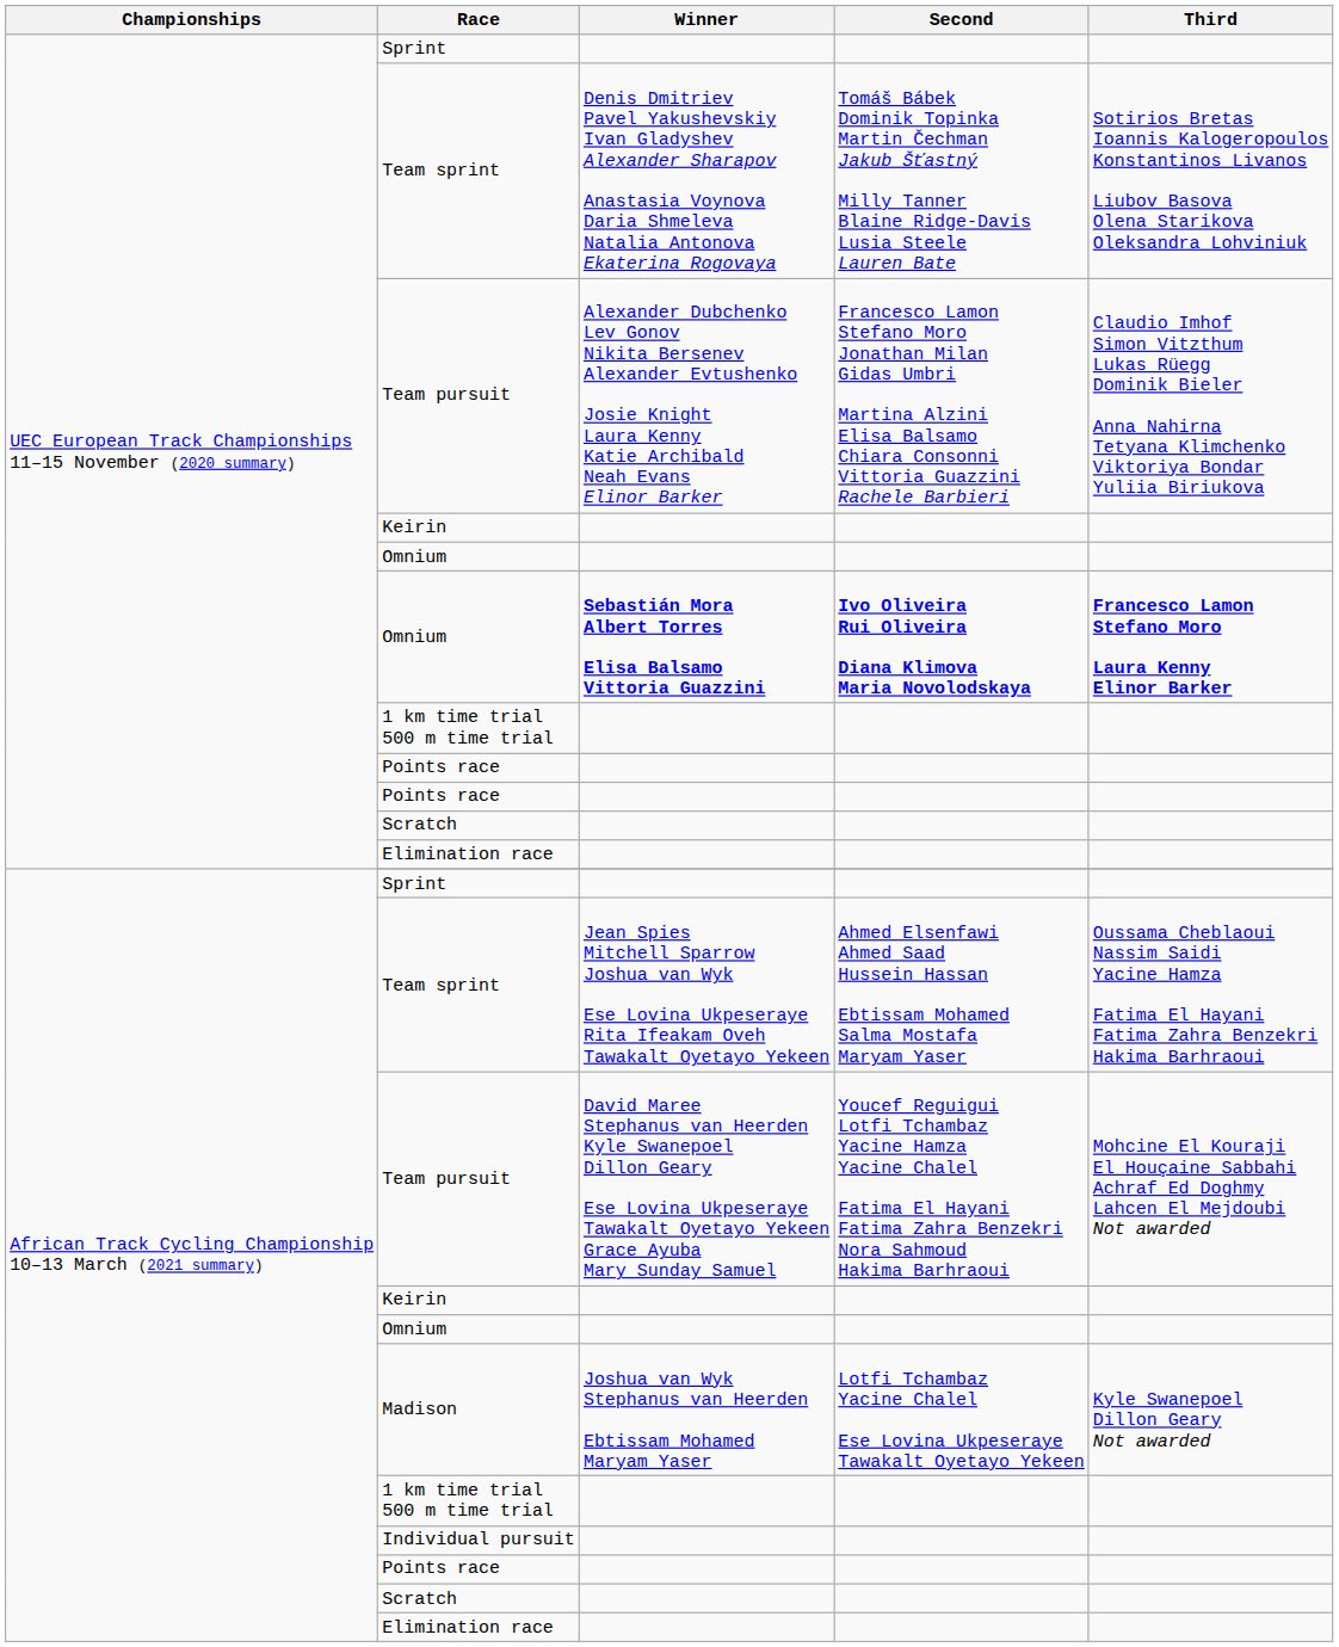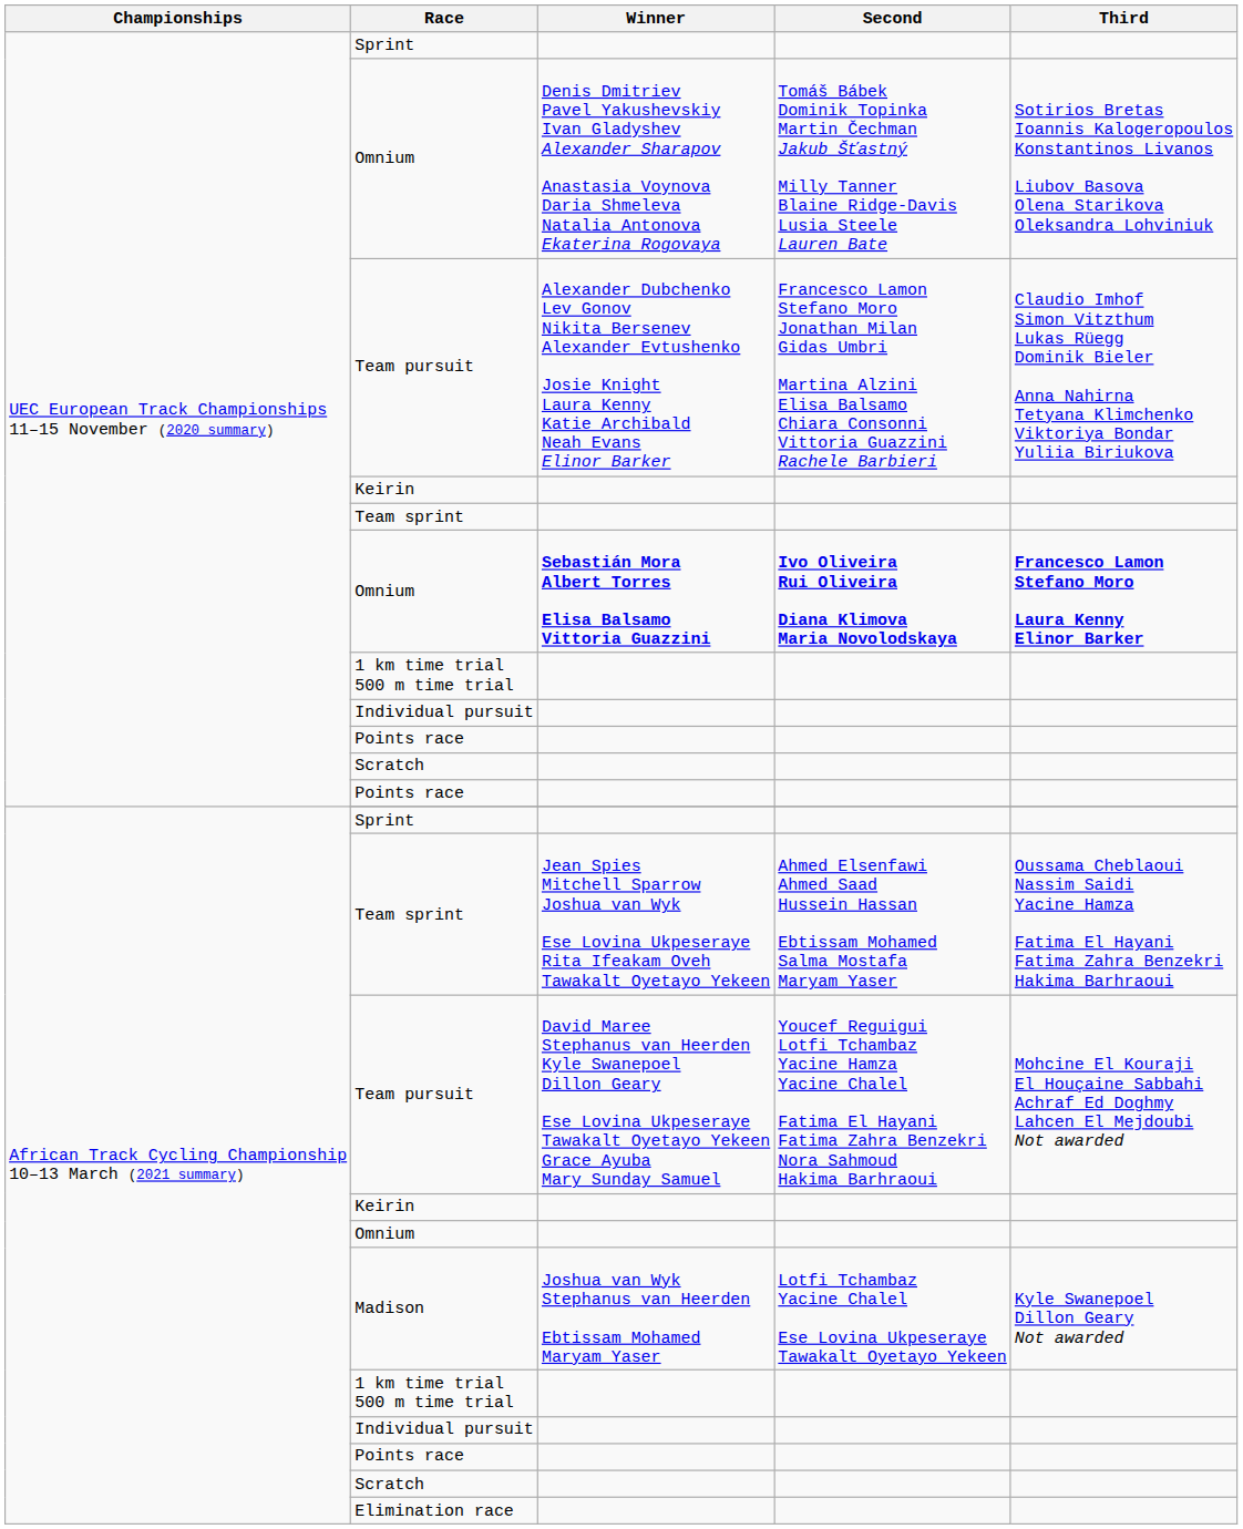row 3 | Race: Team sprint -> Omnium
row 6 | Race: Omnium -> Team sprint
row 9 | Race: Points race -> Individual pursuit
row 12 | Race: Elimination race -> Points race
